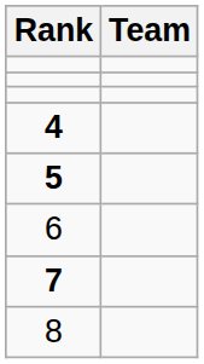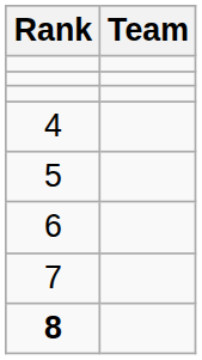row 5 | Rank: bold -> normal
row 6 | Rank: bold -> normal
row 8 | Rank: bold -> normal
row 9 | Rank: normal -> bold
